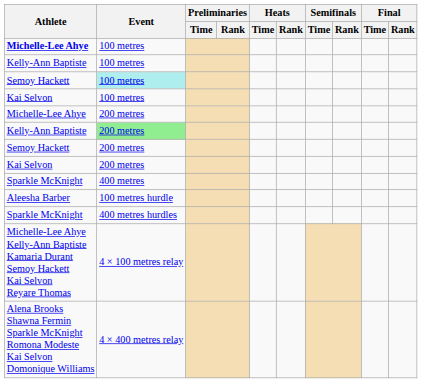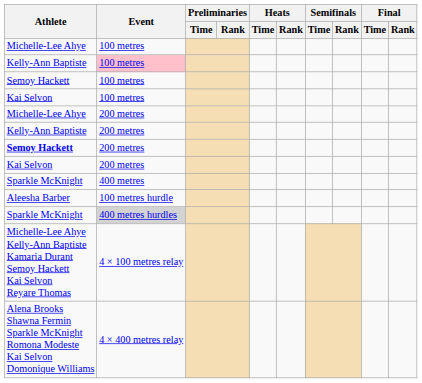Michelle-Lee Ahye / 100 metres | Athlete: bold -> normal
Kelly-Ann Baptiste / 100 metres | Event: no background -> pink background
Semoy Hackett / 100 metres | Event: paleturquoise background -> no background
Kelly-Ann Baptiste / 200 metres | Event: lightgreen background -> no background
Semoy Hackett / 200 metres | Athlete: normal -> bold
Sparkle McKnight / 400 metres hurdles | Event: no background -> lightgrey background
